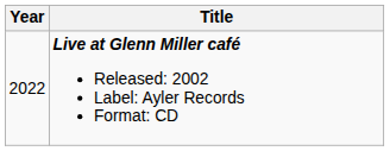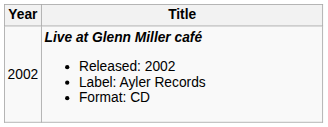row 2 | Year: 2022 -> 2002
